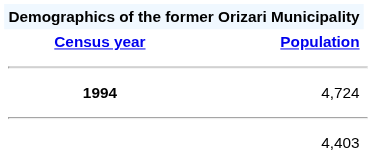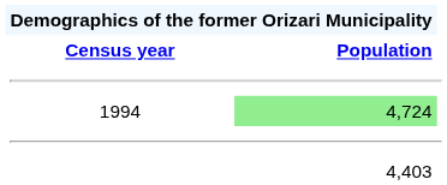4,724 | column 1: bold -> normal
4,724 | Demographics of the former Orizari Municipality / Population: no background -> lightgreen background
